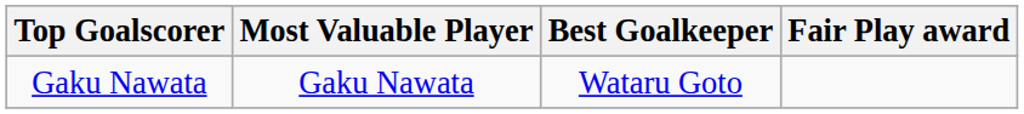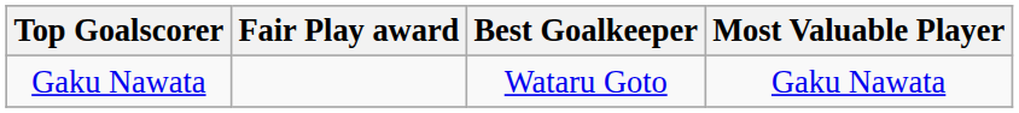columns swapped: Most Valuable Player <-> Fair Play award
